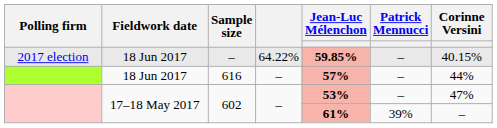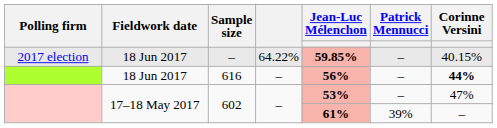616 | Jean-Luc Mélenchon: 57% -> 56%
616 | Corinne Versini: normal -> bold
